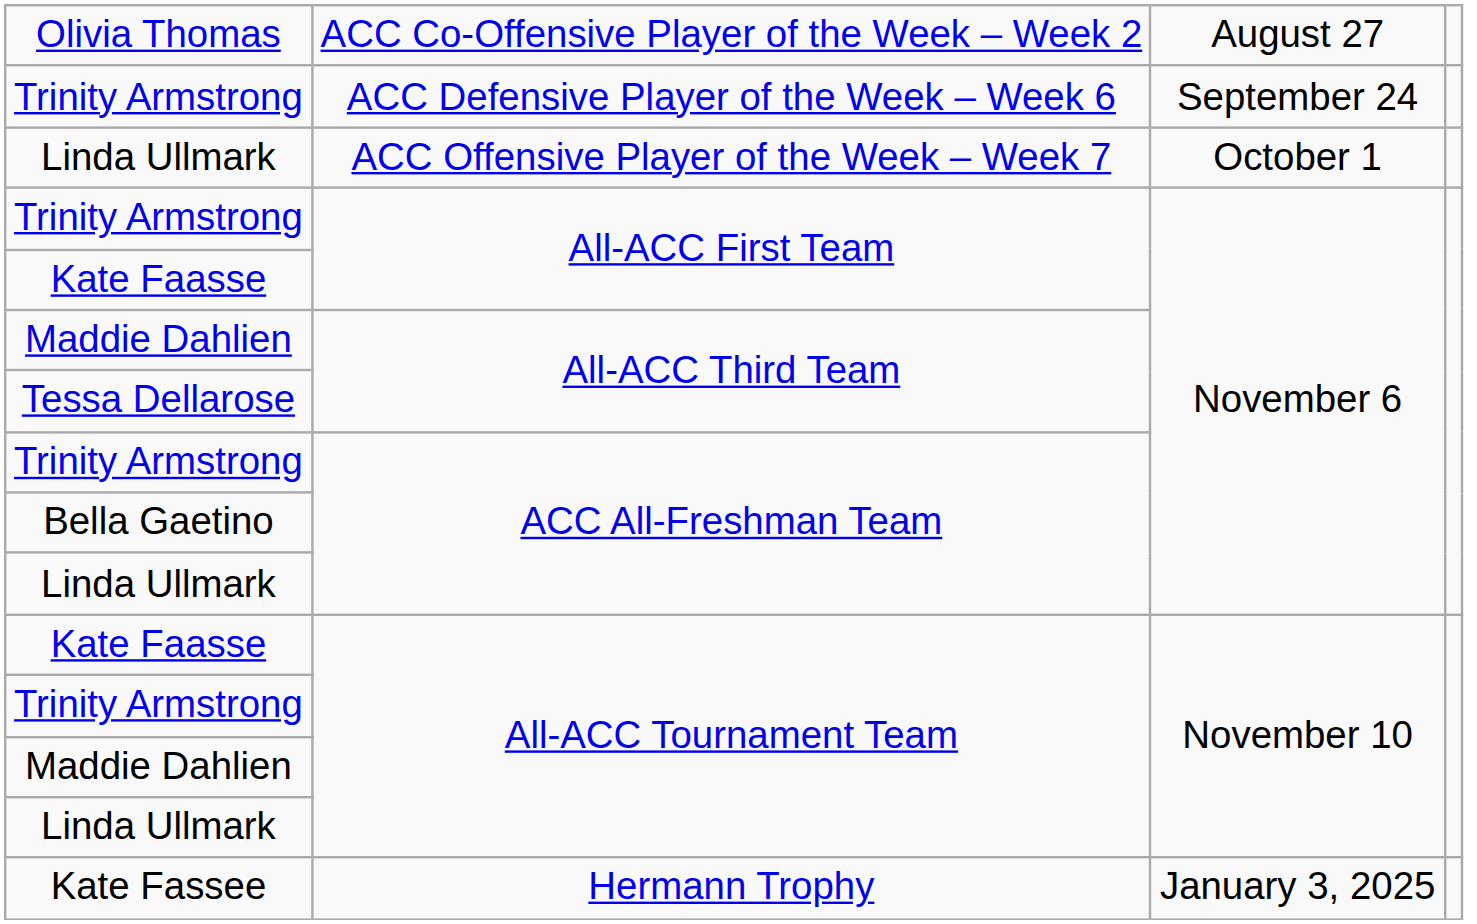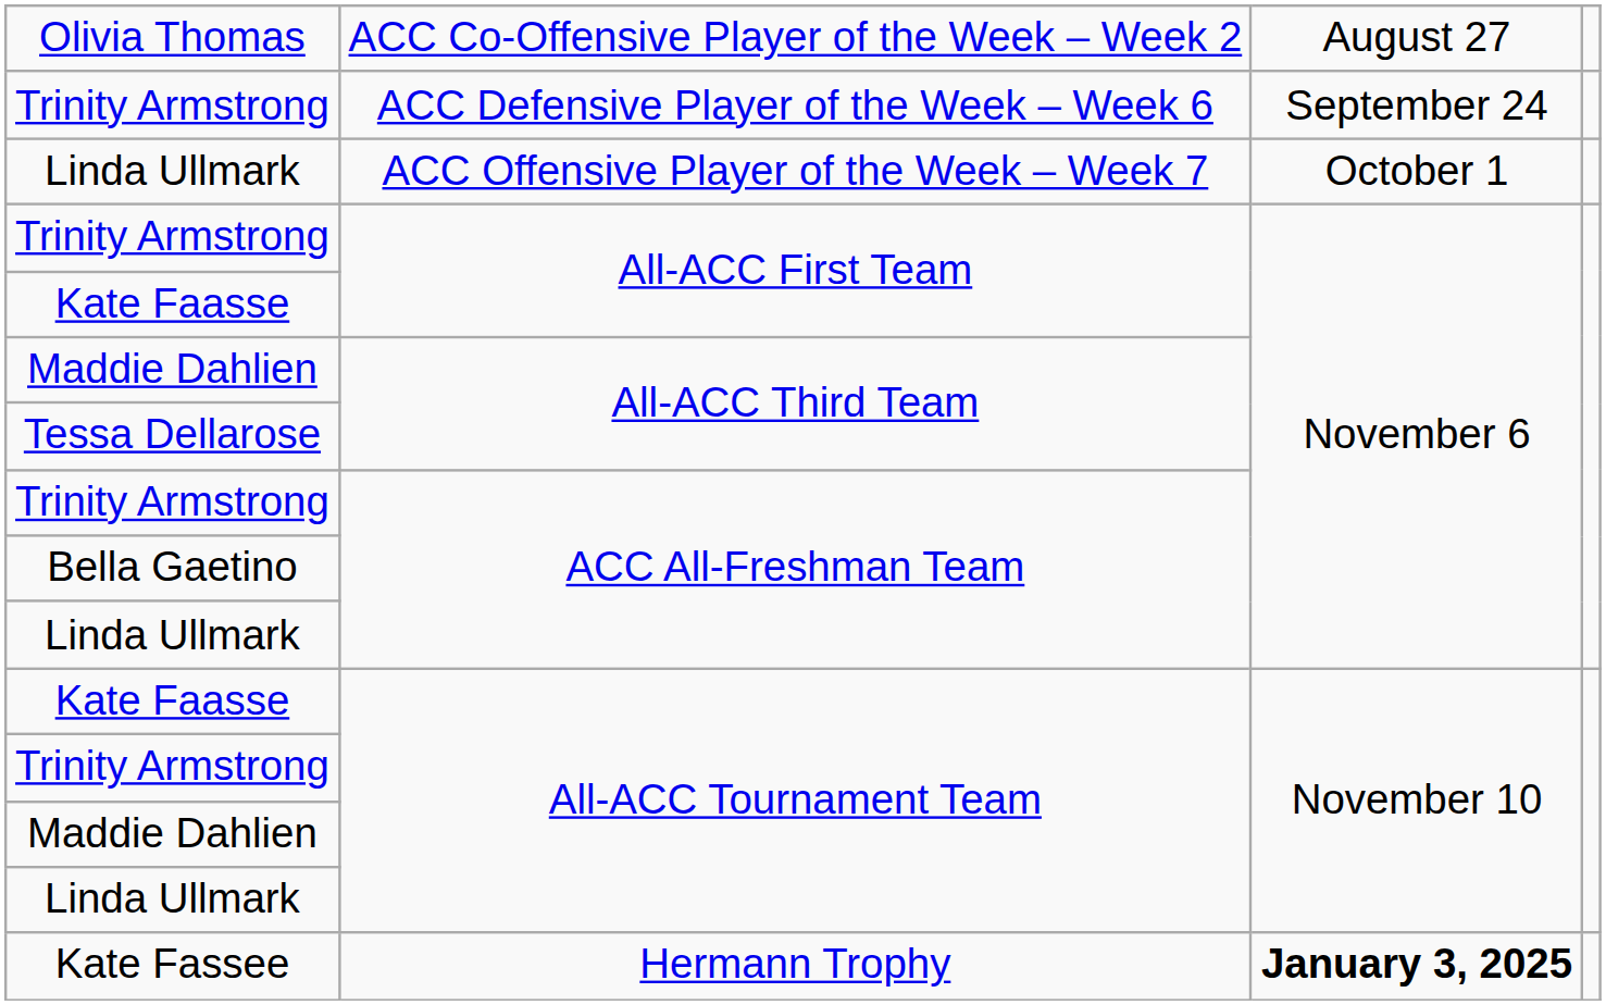Kate Fassee | column 3: normal -> bold
